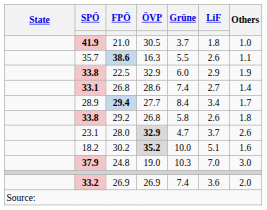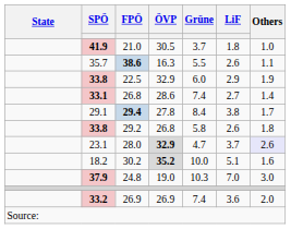29.4 | SPÖ: 28.9 -> 29.1
29.4 | ÖVP: 27.7 -> 27.8
29.4 | LiF: 3.4 -> 3.8
28.0 | Others: no background -> lavender background
